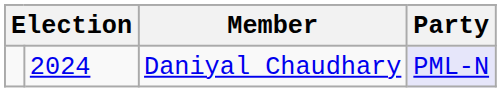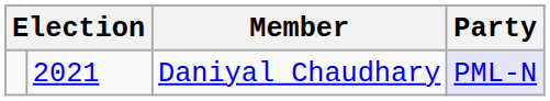Daniyal Chaudhary | column 2: 2024 -> 2021
